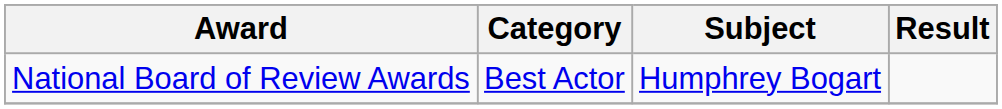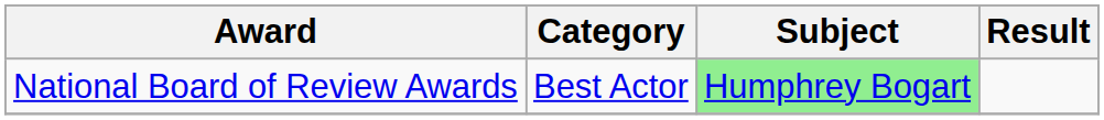National Board of Review Awards | Subject: no background -> lightgreen background
